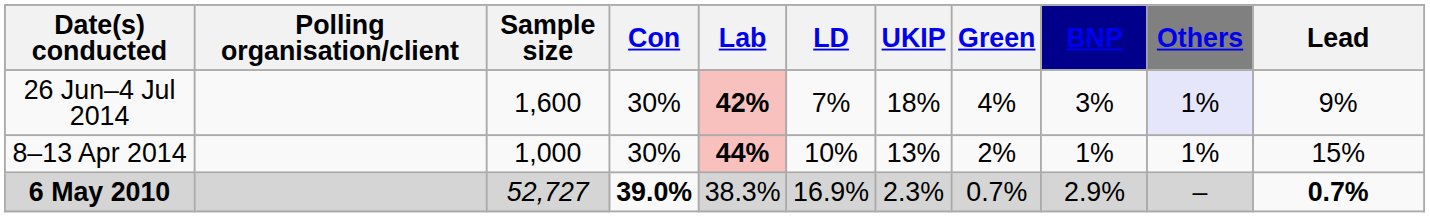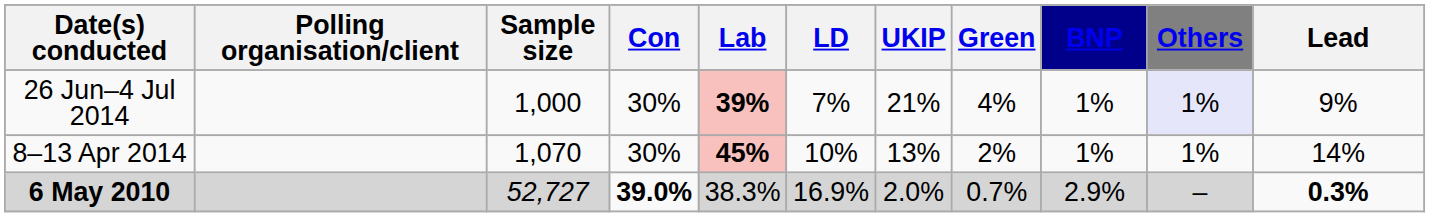26 Jun–4 Jul 2014 | Sample size: 1,600 -> 1,000
26 Jun–4 Jul 2014 | Lab: 42% -> 39%
26 Jun–4 Jul 2014 | UKIP: 18% -> 21%
26 Jun–4 Jul 2014 | BNP: 3% -> 1%
8–13 Apr 2014 | Sample size: 1,000 -> 1,070
8–13 Apr 2014 | Lab: 44% -> 45%
8–13 Apr 2014 | Lead: 15% -> 14%
6 May 2010 | UKIP: 2.3% -> 2.0%
6 May 2010 | Lead: 0.7% -> 0.3%
